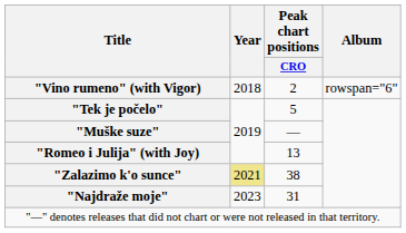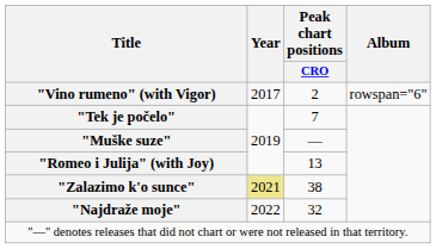"Vino rumeno" (with Vigor) | Year: 2018 -> 2017
"Tek je počelo" | Peak chart positions / CRO: 5 -> 7
"Najdraže moje" | Year: 2023 -> 2022
"Najdraže moje" | Peak chart positions / CRO: 31 -> 32
